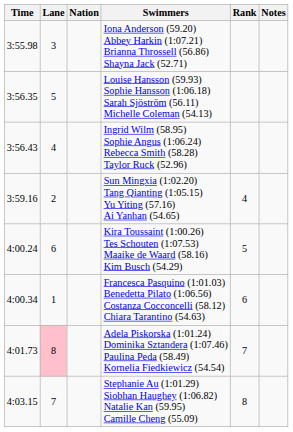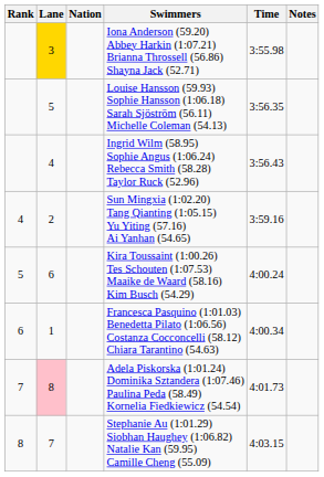columns swapped: Rank <-> Time
row 2 | Lane: no background -> gold background
